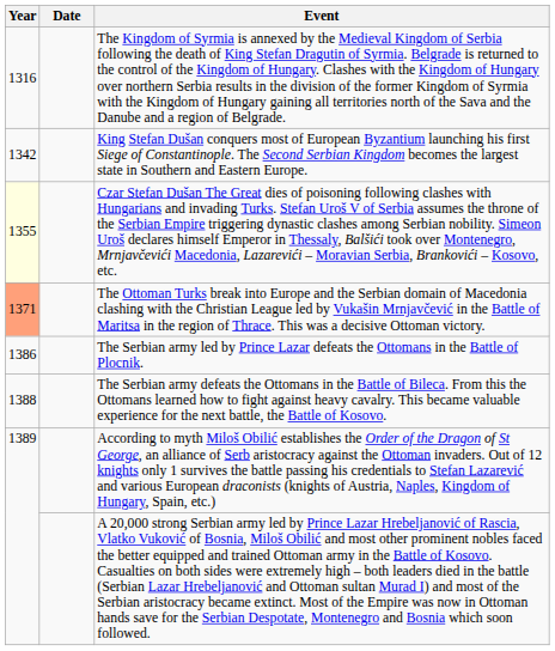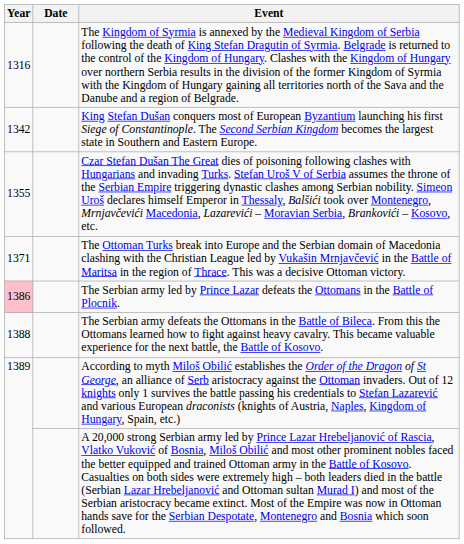row 4 | Year: lightyellow background -> no background
row 5 | Year: lightsalmon background -> no background
row 6 | Year: no background -> pink background
